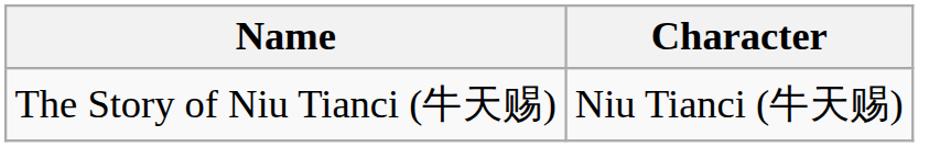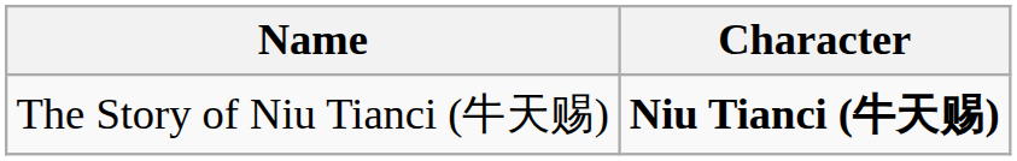The Story of Niu Tianci (牛天赐) | Character: normal -> bold
